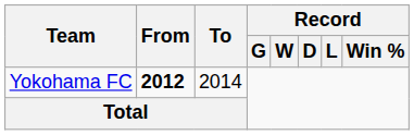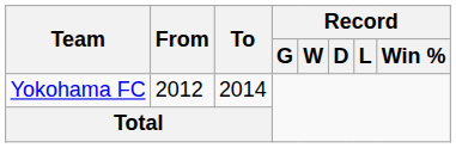Yokohama FC | From: bold -> normal
